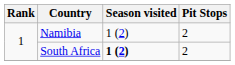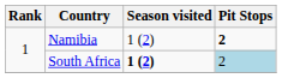Namibia | Pit Stops: normal -> bold
South Africa | Pit Stops: no background -> lightblue background
